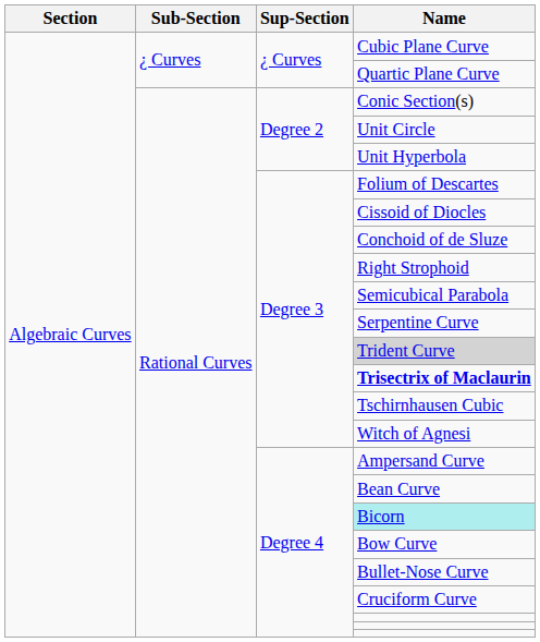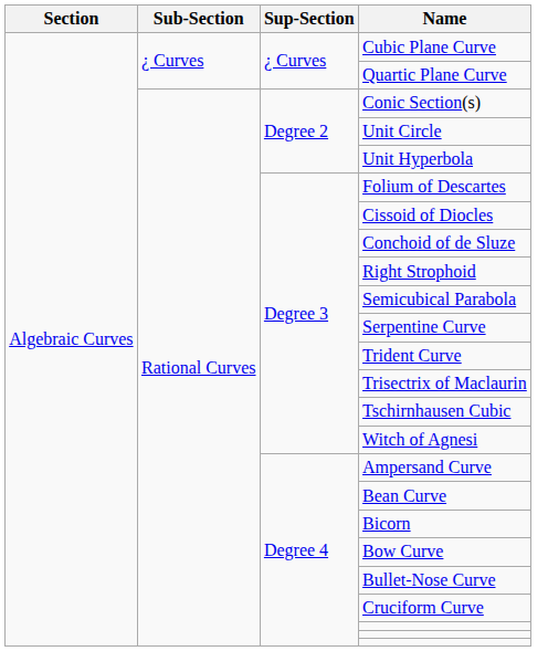Trident Curve | Name: lightgrey background -> no background
Trisectrix of Maclaurin | Name: bold -> normal
Bicorn | Name: paleturquoise background -> no background
